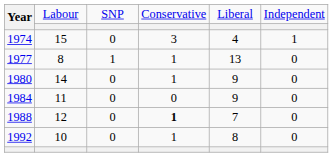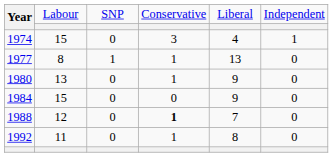1980 | column 2: 14 -> 13
1984 | column 2: 11 -> 15
1992 | column 2: 10 -> 11
